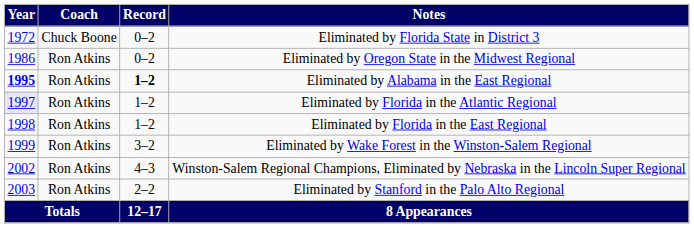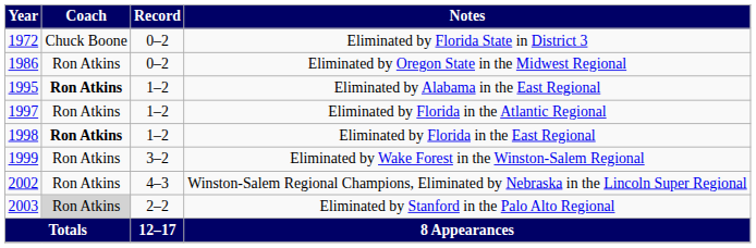Eliminated by Alabama in the East Regional | Year: bold -> normal
Eliminated by Alabama in the East Regional | Coach: normal -> bold
Eliminated by Alabama in the East Regional | Record: bold -> normal
Eliminated by Florida in the Atlantic Regional | Year: lavender background -> no background
Eliminated by Florida in the East Regional | Coach: normal -> bold
Eliminated by Stanford in the Palo Alto Regional | Coach: no background -> lightgrey background
